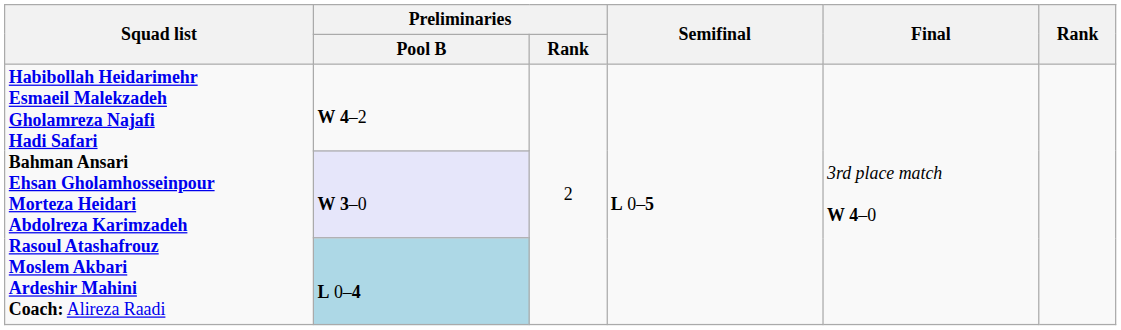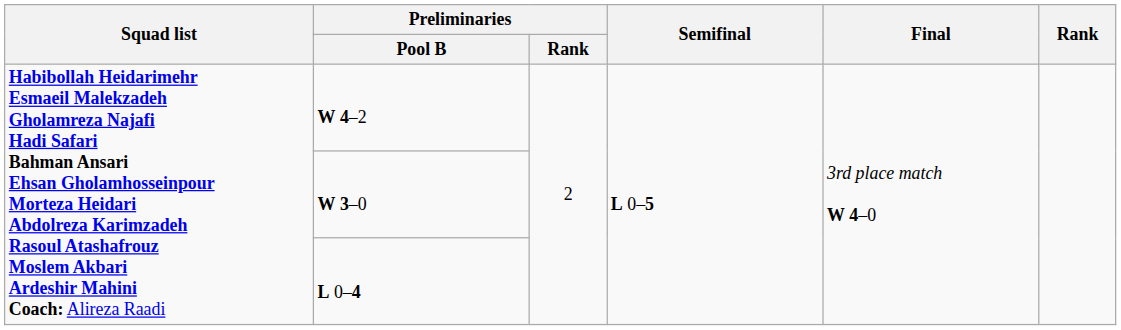W 3–0 | Preliminaries / Pool B: lavender background -> no background
L 0–4 | Preliminaries / Pool B: lightblue background -> no background
